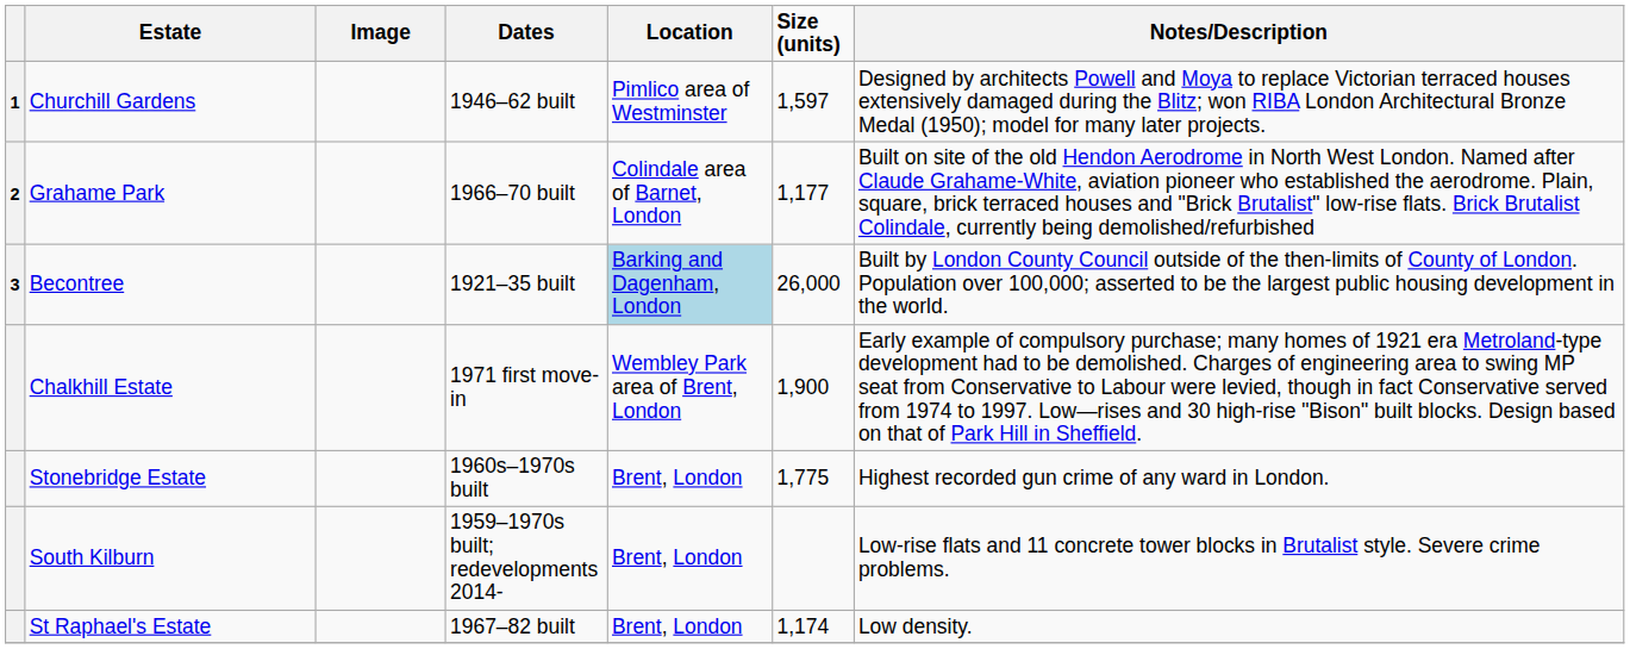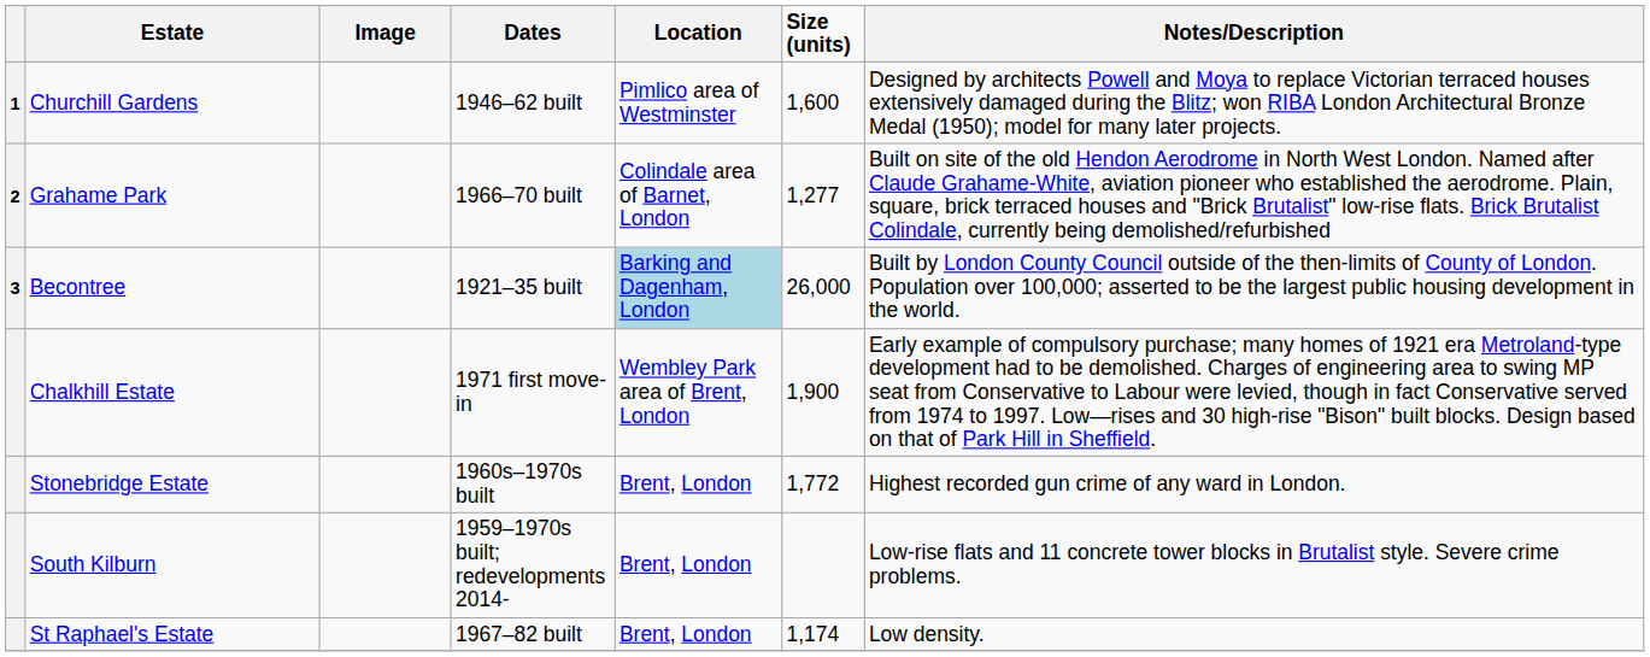Churchill Gardens | Size (units): 1,597 -> 1,600
Grahame Park | Size (units): 1,177 -> 1,277
Stonebridge Estate | Size (units): 1,775 -> 1,772
